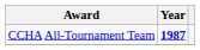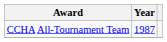row 2 | Year: bold -> normal
